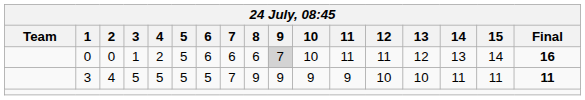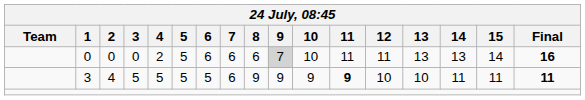row 3 | 3: 1 -> 0
row 3 | 13: 12 -> 13
row 4 | 7: 7 -> 6
row 4 | 11: normal -> bold
